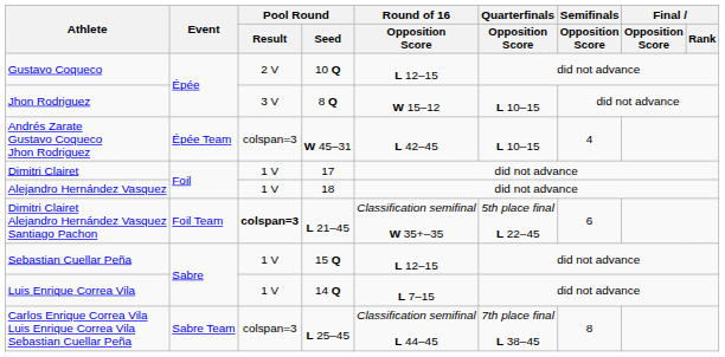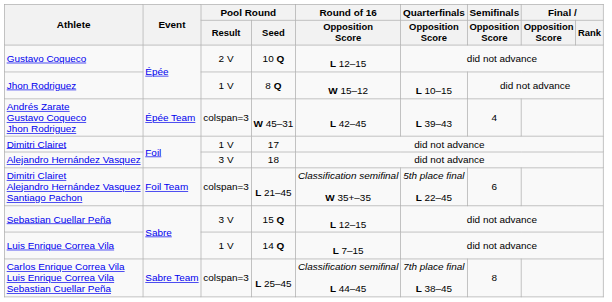Jhon Rodriguez | Pool Round / Result: 3 V -> 1 V
Andrés Zarate Gustavo Coqueco Jhon Rodriguez | Quarterfinals / Opposition Score: L 10–15 -> L 39–43
Alejandro Hernández Vasquez | Pool Round / Result: 1 V -> 3 V
Dimitri Clairet Alejandro Hernández Vasquez Santiago Pachon | Pool Round / Result: bold -> normal
Sebastian Cuellar Peña | Pool Round / Result: 1 V -> 3 V
